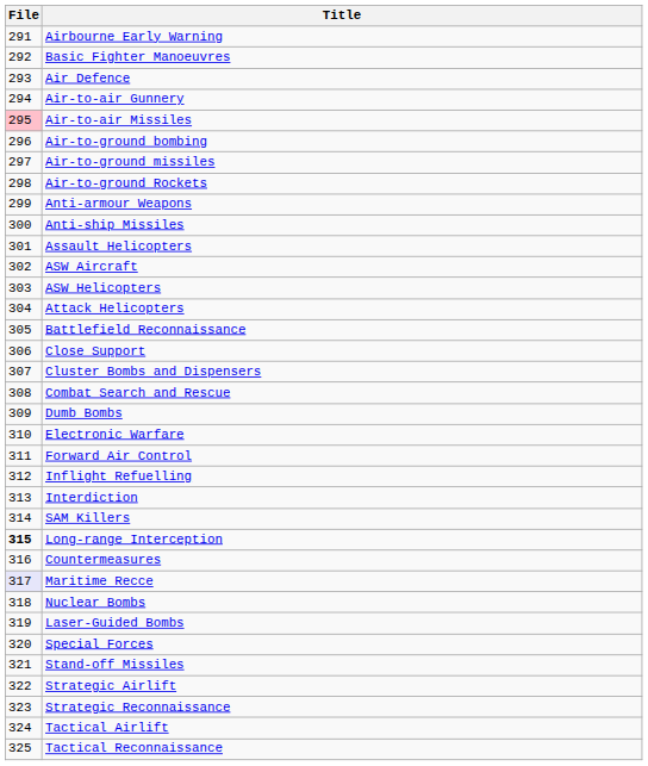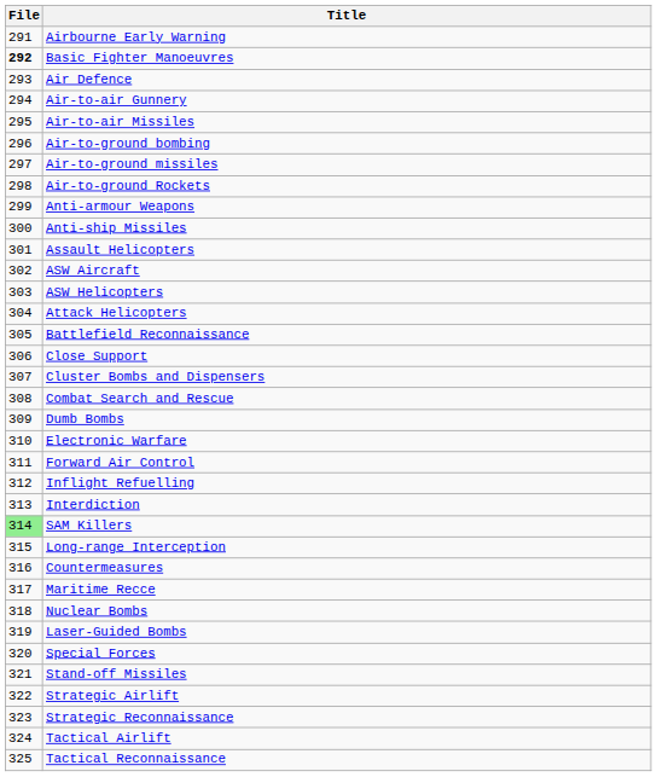Basic Fighter Manoeuvres | File: normal -> bold
Air-to-air Missiles | File: pink background -> no background
SAM Killers | File: no background -> lightgreen background
Long-range Interception | File: bold -> normal
Maritime Recce | File: lavender background -> no background
